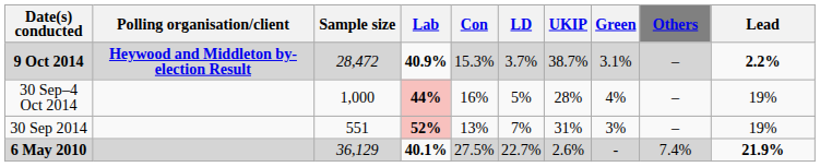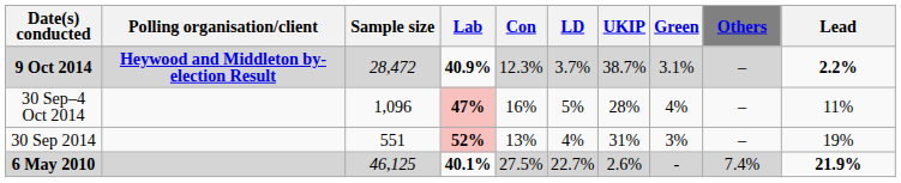9 Oct 2014 | Con: 15.3% -> 12.3%
30 Sep–4 Oct 2014 | Sample size: 1,000 -> 1,096
30 Sep–4 Oct 2014 | Lab: 44% -> 47%
30 Sep–4 Oct 2014 | Lead: 19% -> 11%
30 Sep 2014 | LD: 7% -> 4%
6 May 2010 | Sample size: 36,129 -> 46,125
